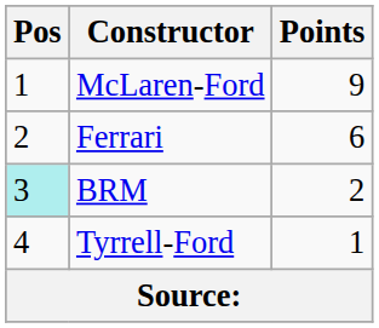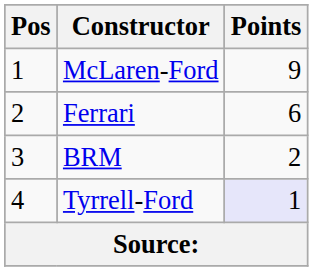BRM | Pos: paleturquoise background -> no background
Tyrrell-Ford | Points: no background -> lavender background
